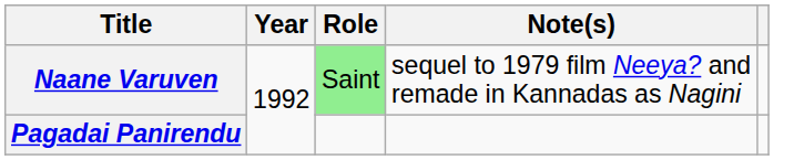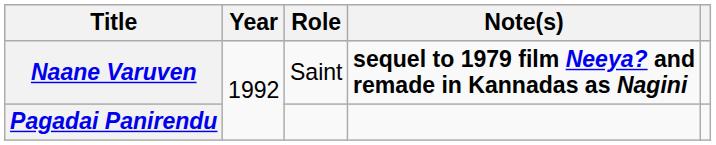Naane Varuven | Role: lightgreen background -> no background
Naane Varuven | Note(s): normal -> bold
